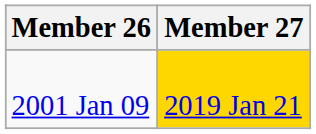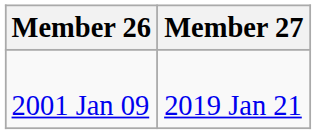2001 Jan 09 | Member 27: gold background -> no background
